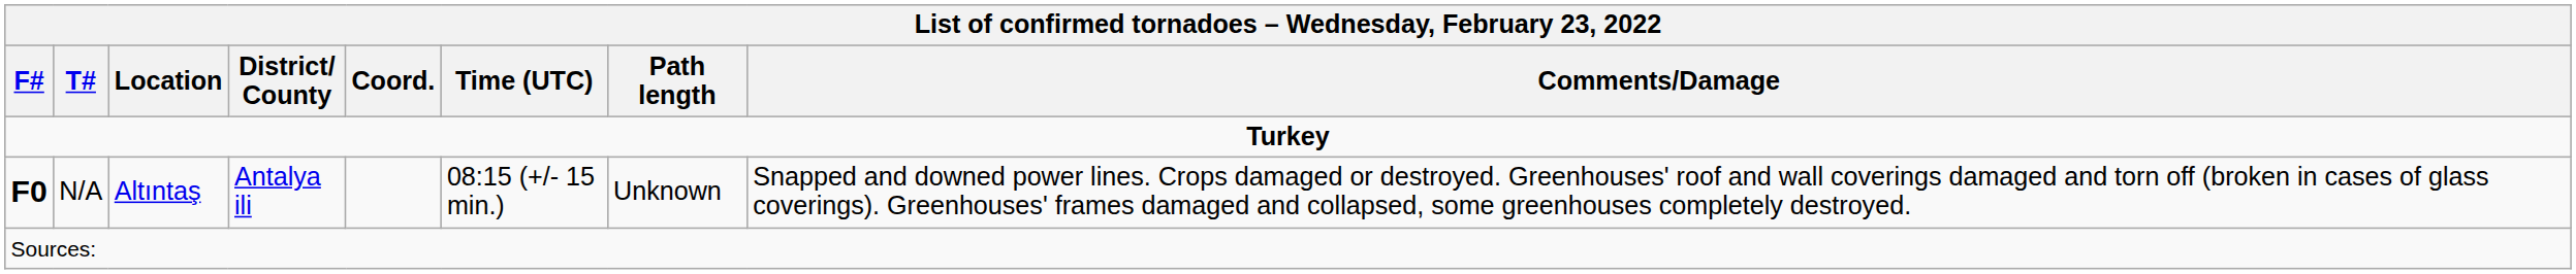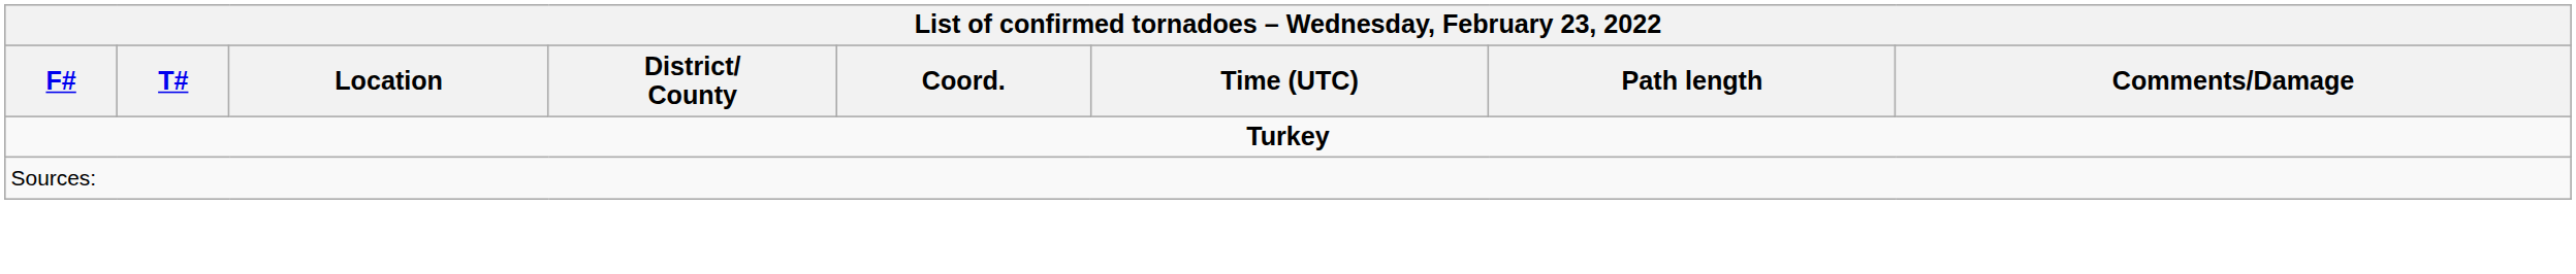- row: F0 | N/A | Altıntaş | Antalya ili | 08:15 (+/- 15 min.) | Unknown | Snapped and downed power lines. Crops damaged or destroyed. Greenhouses' roof and wall coverings damaged and torn off (broken in cases of glass coverings). Greenhouses' frames damaged and collapsed, some greenhouses completely destroyed.
